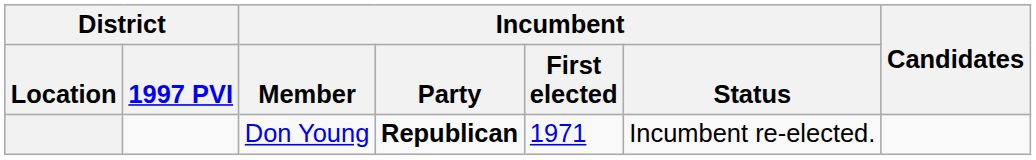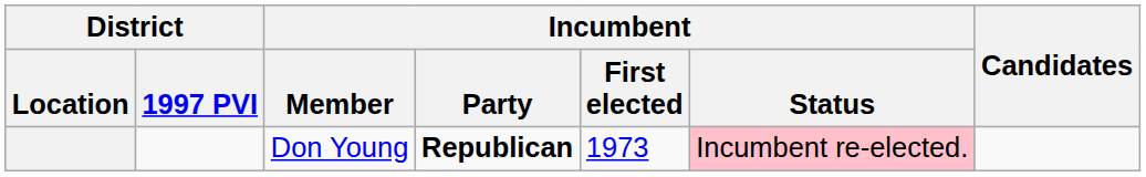Don Young | Incumbent / First elected: 1971 -> 1973
Don Young | Incumbent / Status: no background -> pink background
